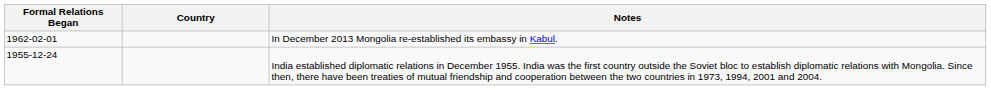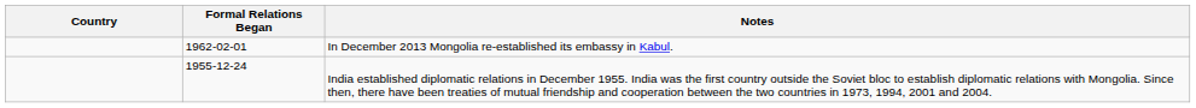columns swapped: Country <-> Formal Relations Began
